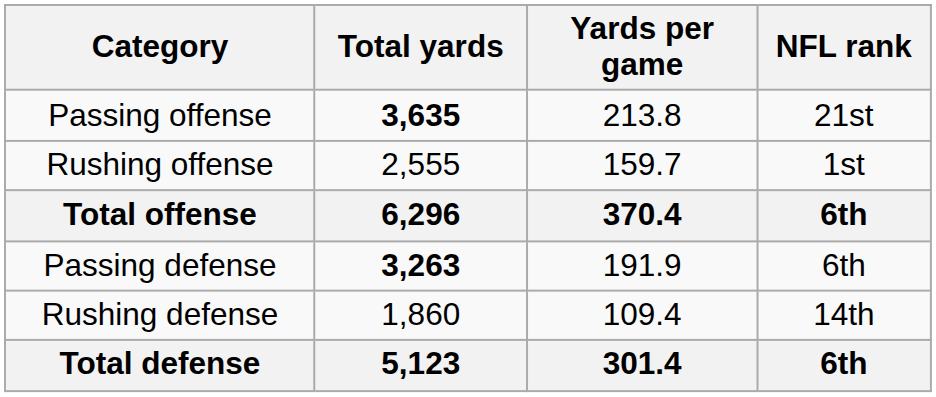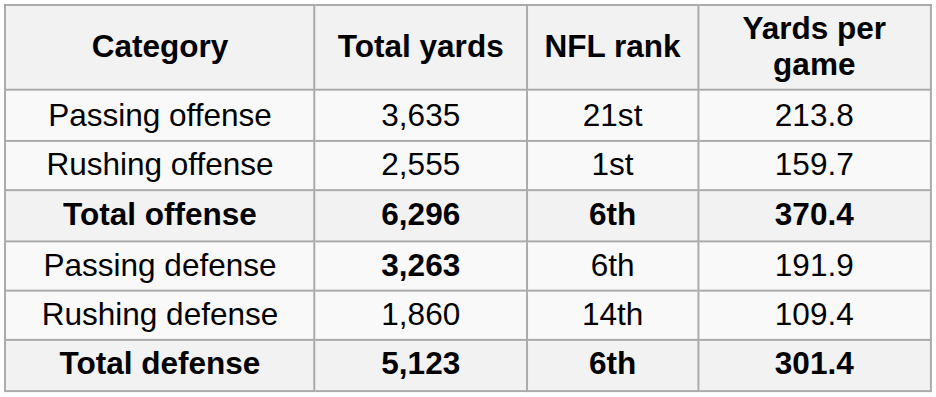columns swapped: Yards per game <-> NFL rank
Passing offense | Total yards: bold -> normal
